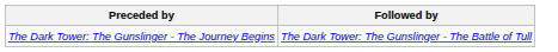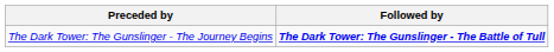The Dark Tower: The Gunslinger - The Journey Begins | Followed by: normal -> bold
